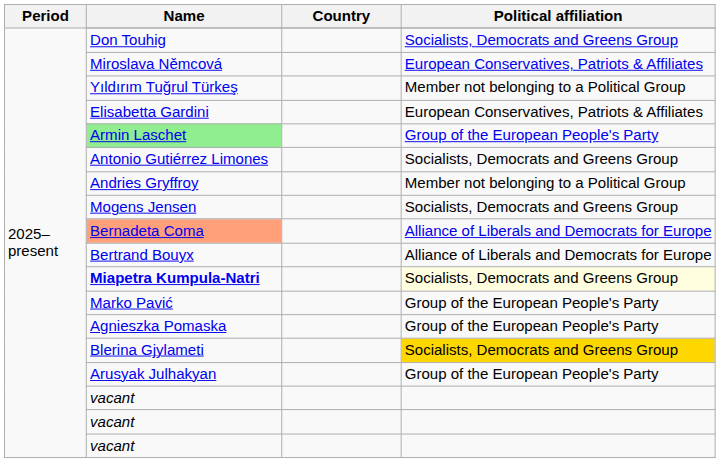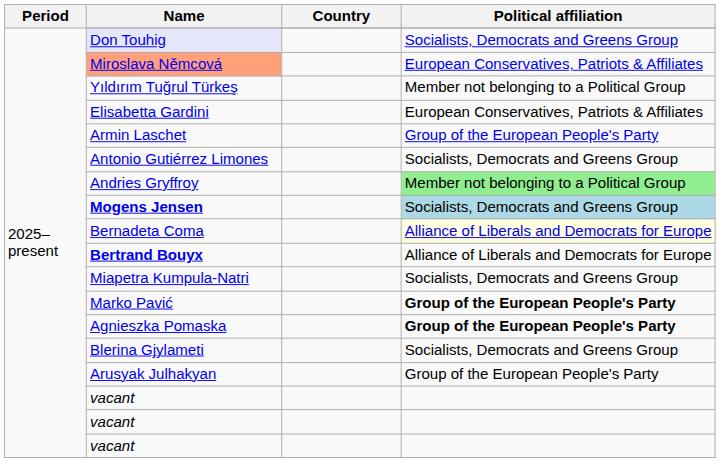Don Touhig | Name: no background -> lavender background
Miroslava Němcová | Name: no background -> lightsalmon background
Armin Laschet | Name: lightgreen background -> no background
Andries Gryffroy | Political affiliation: no background -> lightgreen background
Mogens Jensen | Name: normal -> bold
Mogens Jensen | Political affiliation: no background -> lightblue background
Bernadeta Coma | Name: lightsalmon background -> no background
Bernadeta Coma | Political affiliation: no background -> lightyellow background
Bertrand Bouyx | Name: normal -> bold
Miapetra Kumpula-Natri | Name: bold -> normal
Miapetra Kumpula-Natri | Political affiliation: lightyellow background -> no background
Marko Pavić | Political affiliation: normal -> bold
Agnieszka Pomaska | Political affiliation: normal -> bold
Blerina Gjylameti | Political affiliation: gold background -> no background
